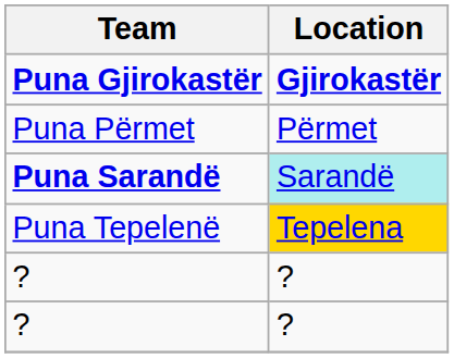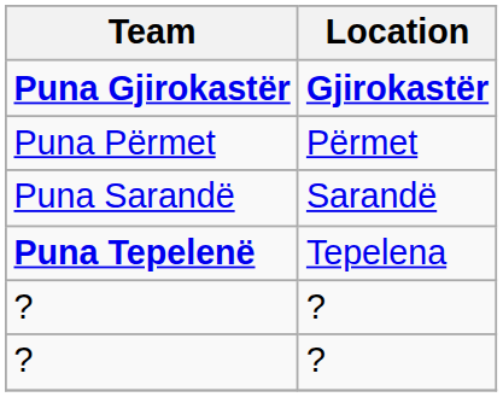row 4 | Team: bold -> normal
row 4 | Location: paleturquoise background -> no background
row 5 | Team: normal -> bold
row 5 | Location: gold background -> no background
